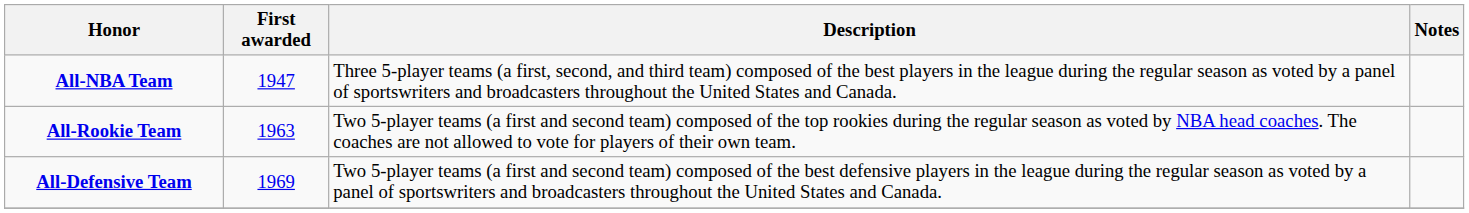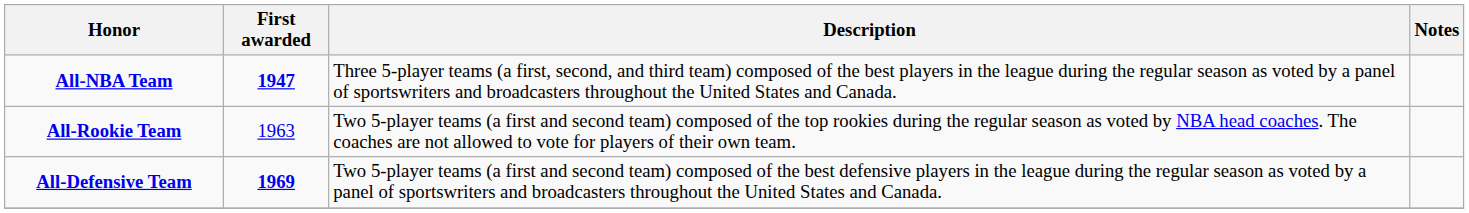row 2 | First awarded: normal -> bold
row 4 | First awarded: normal -> bold
